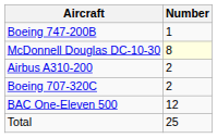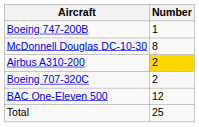McDonnell Douglas DC-10-30 | Number: lightyellow background -> no background
Airbus A310-200 | Number: no background -> gold background
